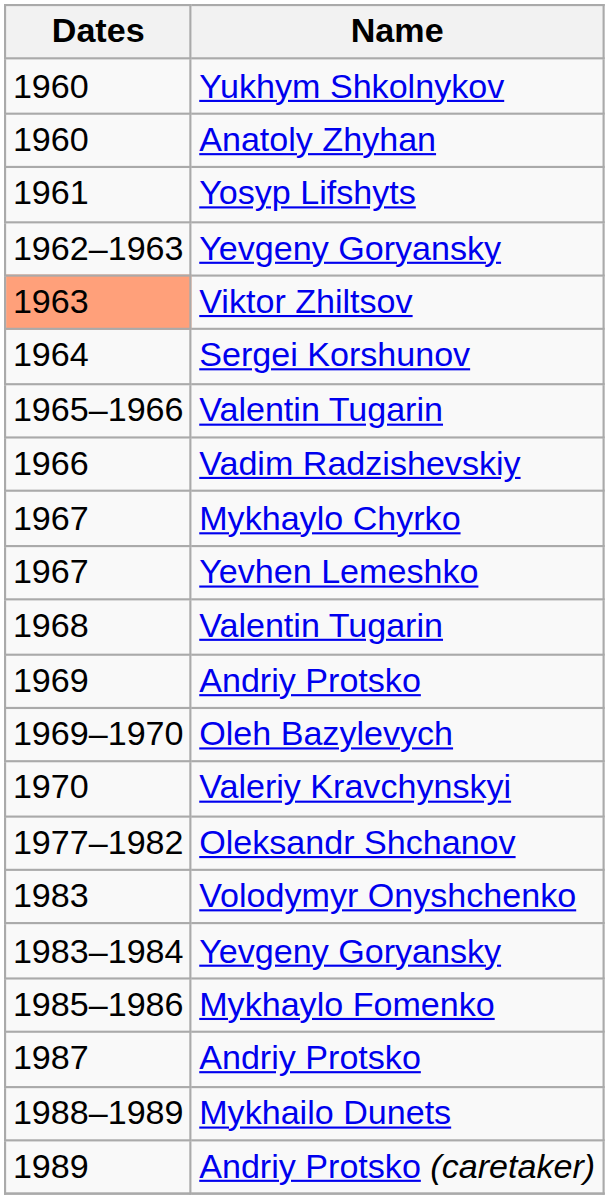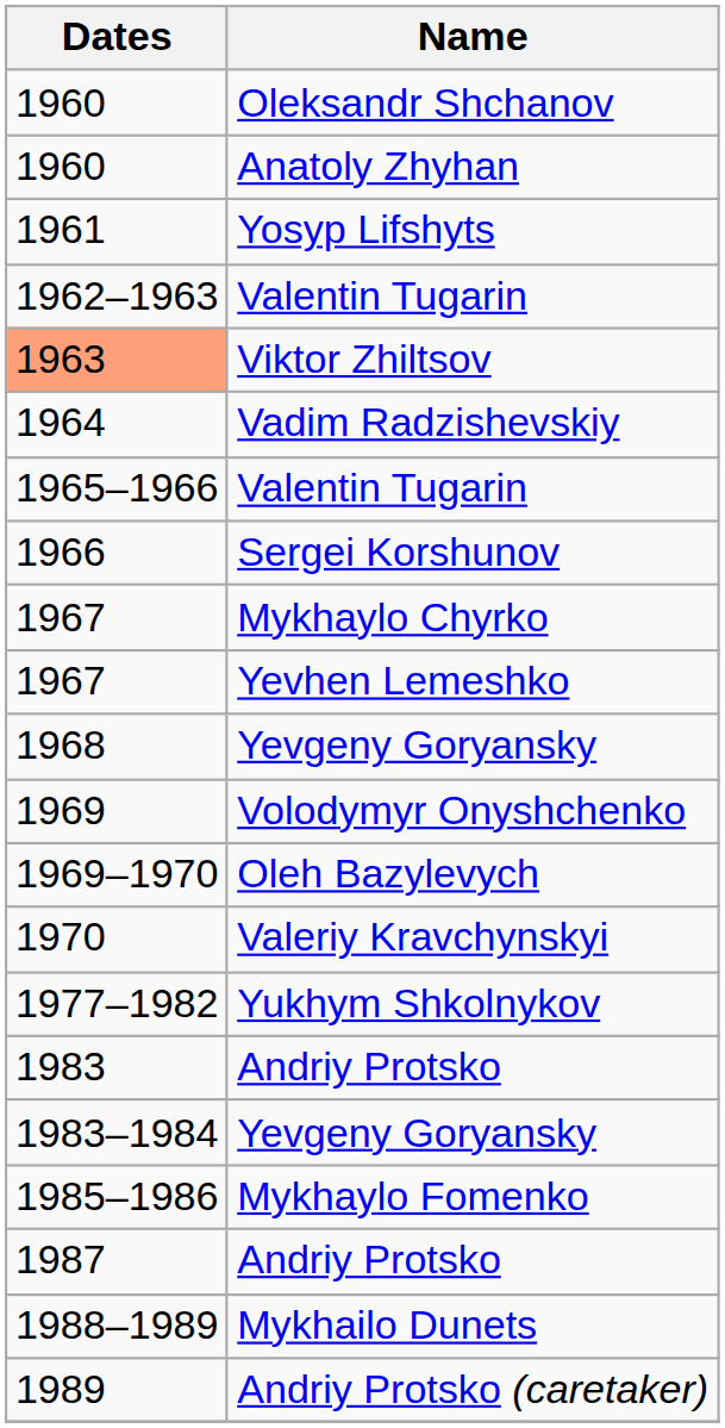row 2 | Name: Yukhym Shkolnykov -> Oleksandr Shchanov
row 5 | Name: Yevgeny Goryansky -> Valentin Tugarin
row 7 | Name: Sergei Korshunov -> Vadim Radzishevskiy
row 9 | Name: Vadim Radzishevskiy -> Sergei Korshunov
row 12 | Name: Valentin Tugarin -> Yevgeny Goryansky
row 13 | Name: Andriy Protsko -> Volodymyr Onyshchenko
row 16 | Name: Oleksandr Shchanov -> Yukhym Shkolnykov
row 17 | Name: Volodymyr Onyshchenko -> Andriy Protsko
